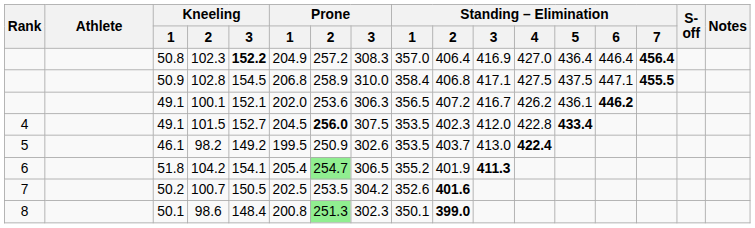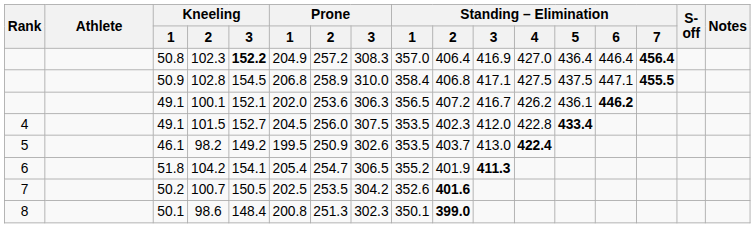101.5 | Prone / 2: bold -> normal
104.2 | Prone / 2: lightgreen background -> no background
98.6 | Prone / 2: lightgreen background -> no background
